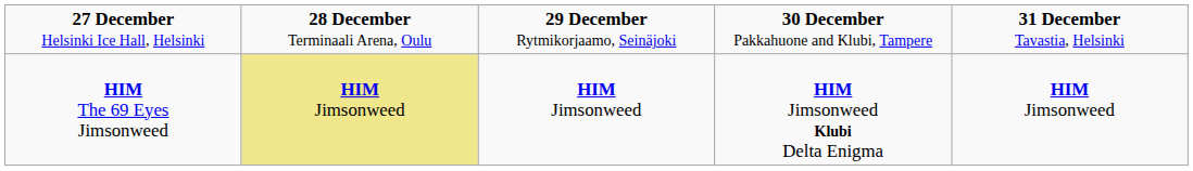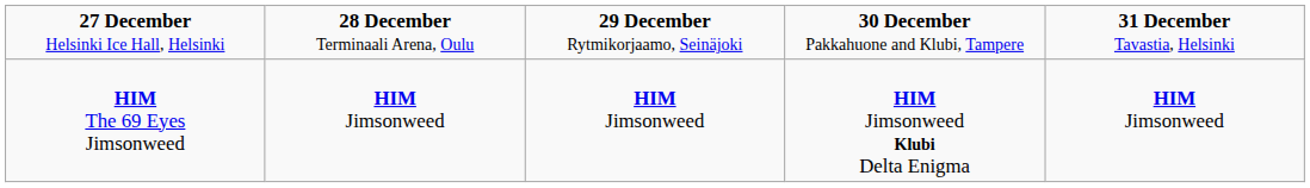HIM The 69 Eyes Jimsonweed | column 2: khaki background -> no background
